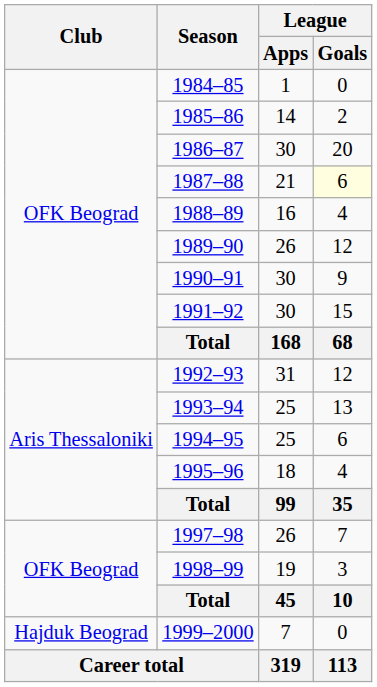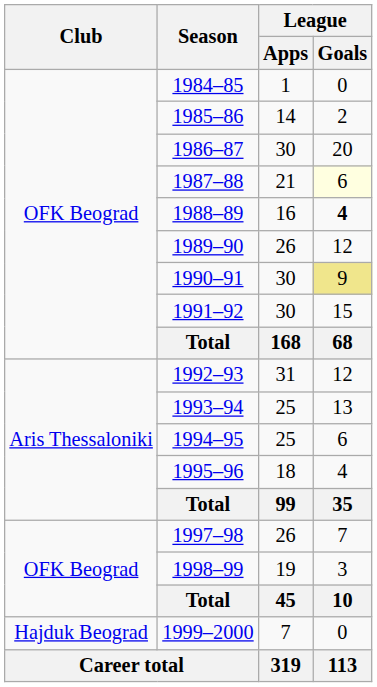1988–89 | League / Goals: normal -> bold
1990–91 | League / Goals: no background -> khaki background
